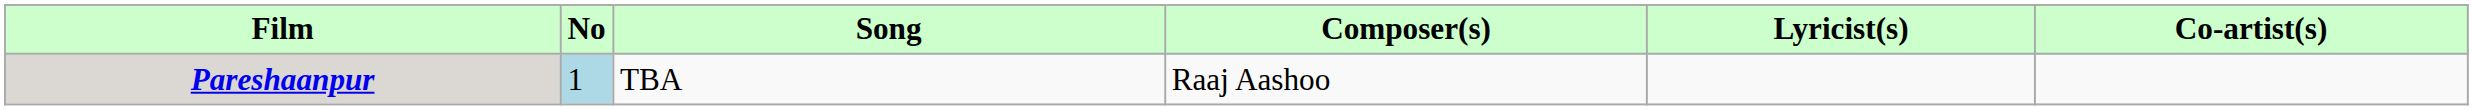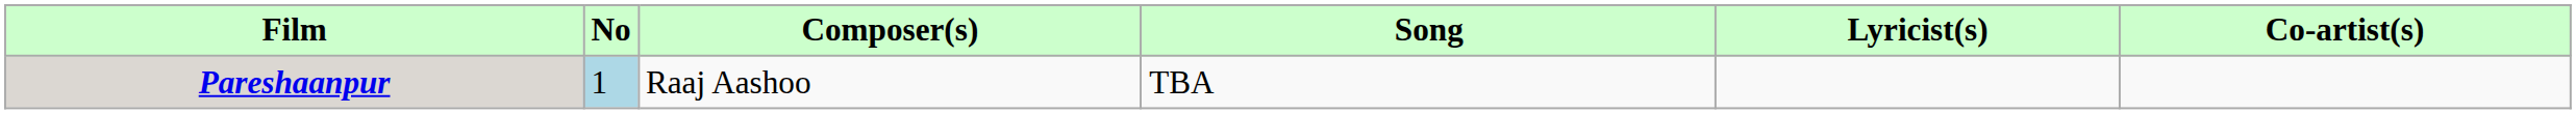columns swapped: Song <-> Composer(s)
